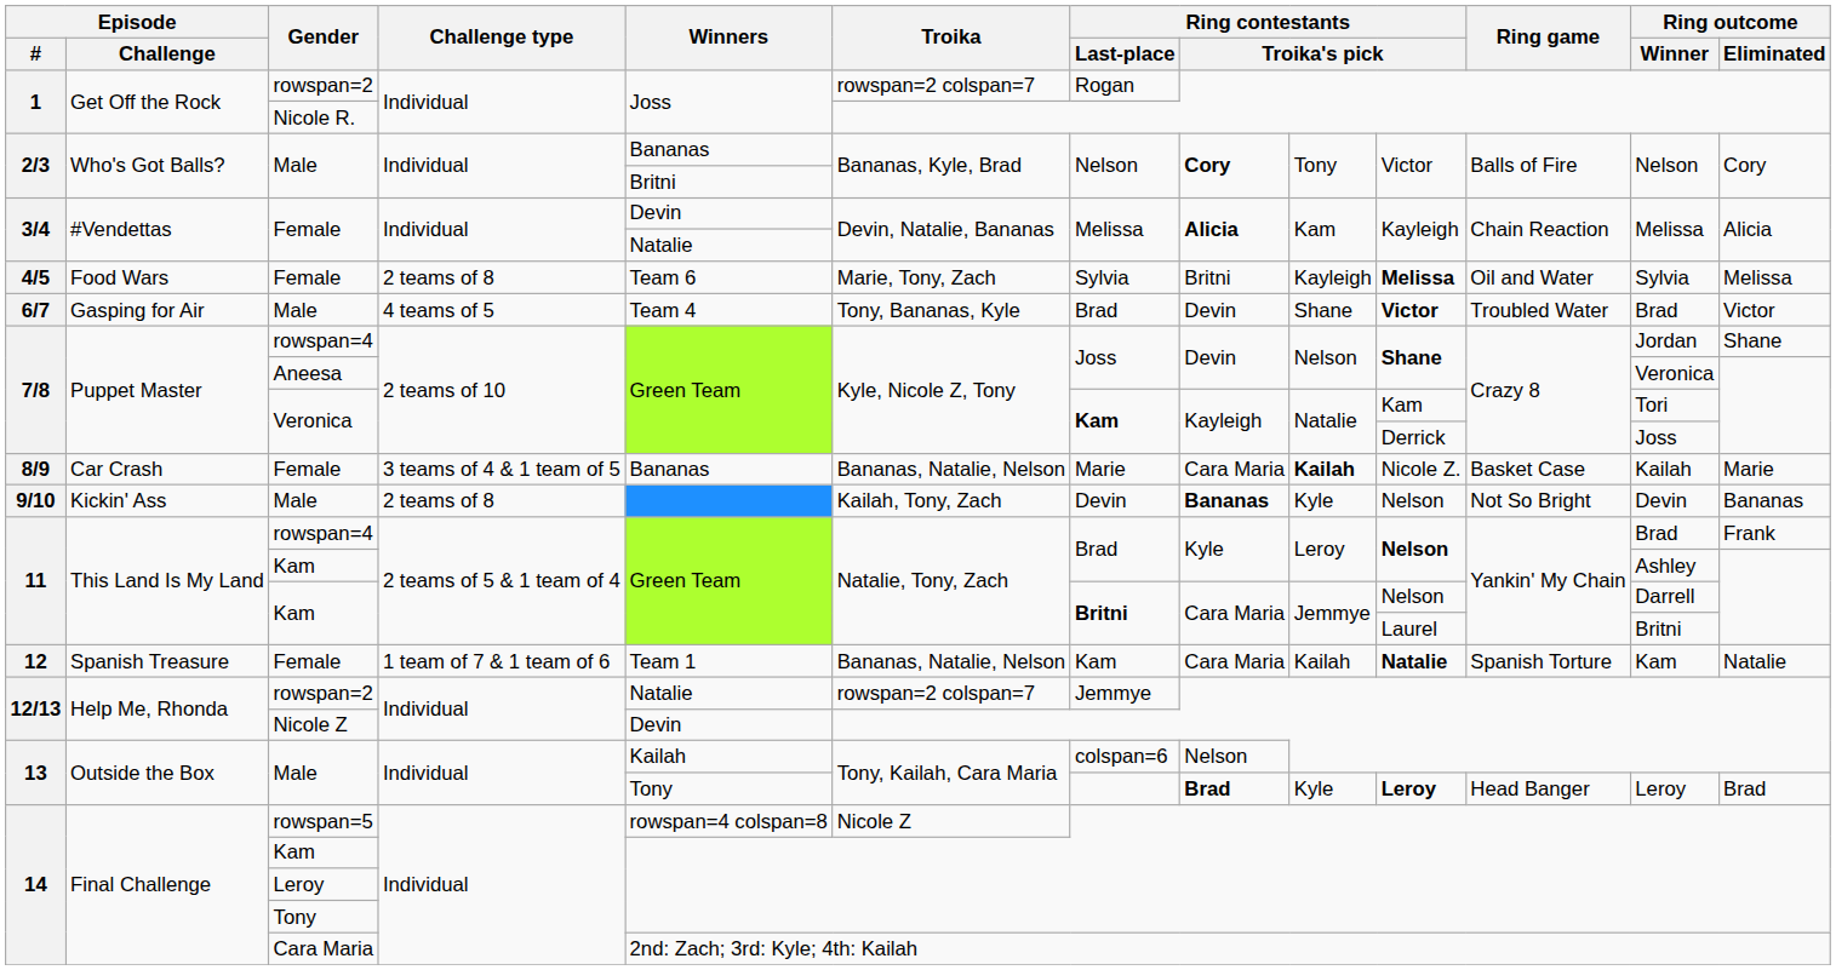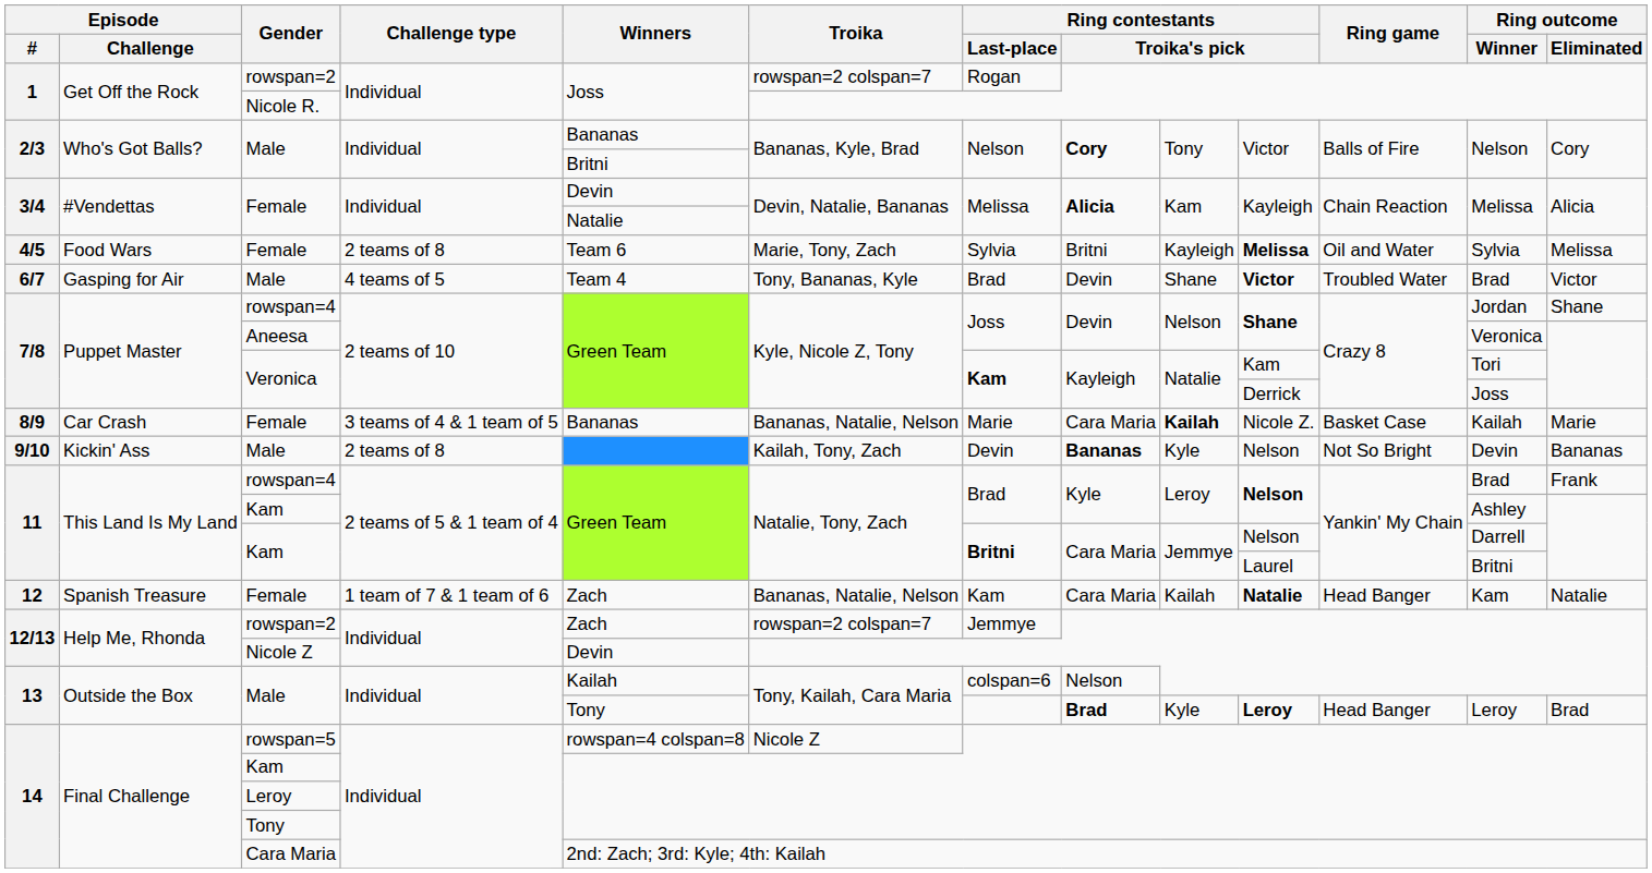12 | Winners: Team 1 -> Zach
12 | Ring game: Spanish Torture -> Head Banger
12/13 / rowspan=2 | Winners: Natalie -> Zach
